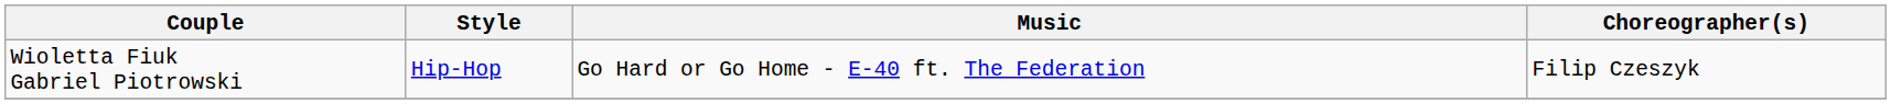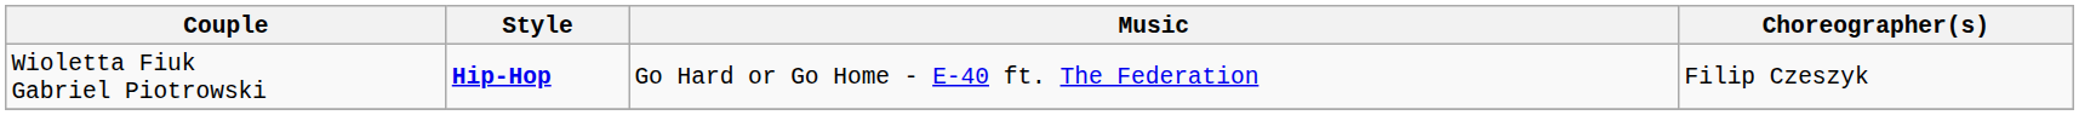Wioletta Fiuk Gabriel Piotrowski | Style: normal -> bold
